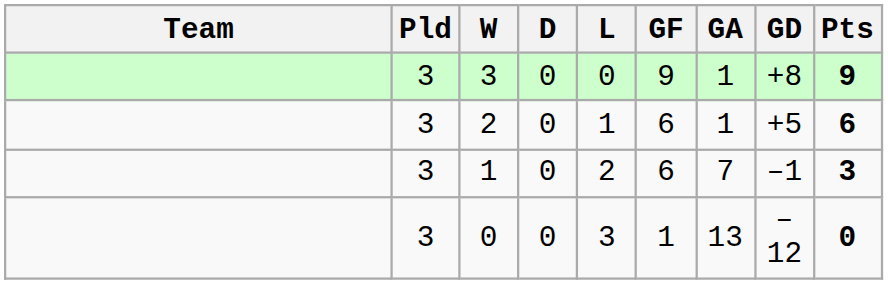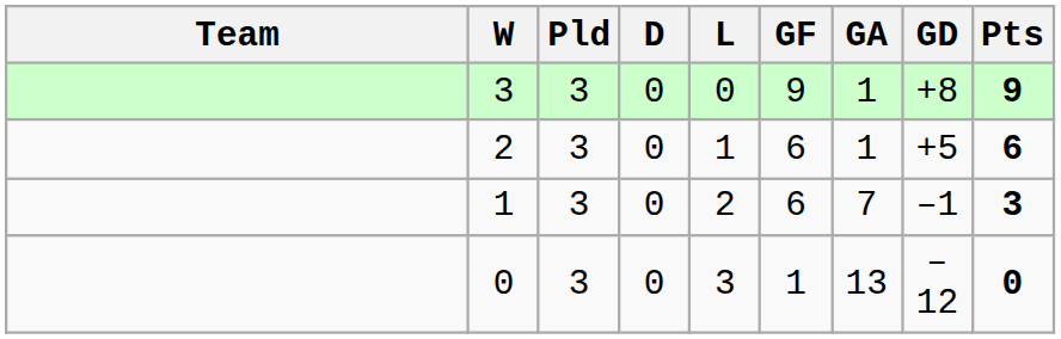columns swapped: Pld <-> W
